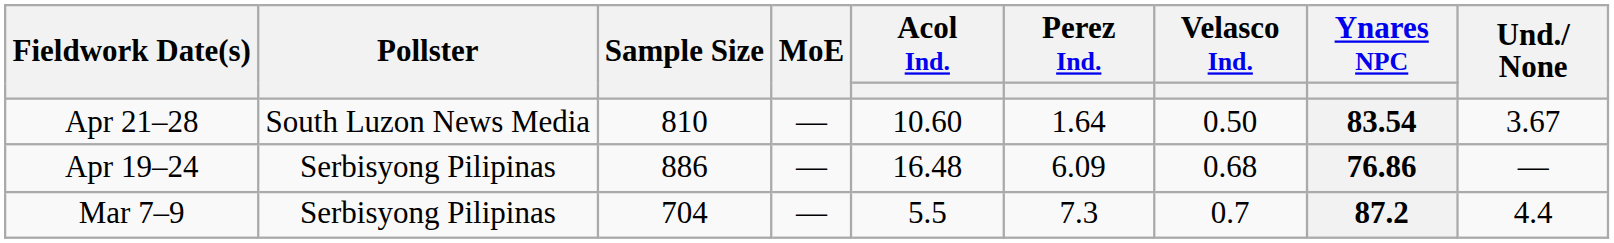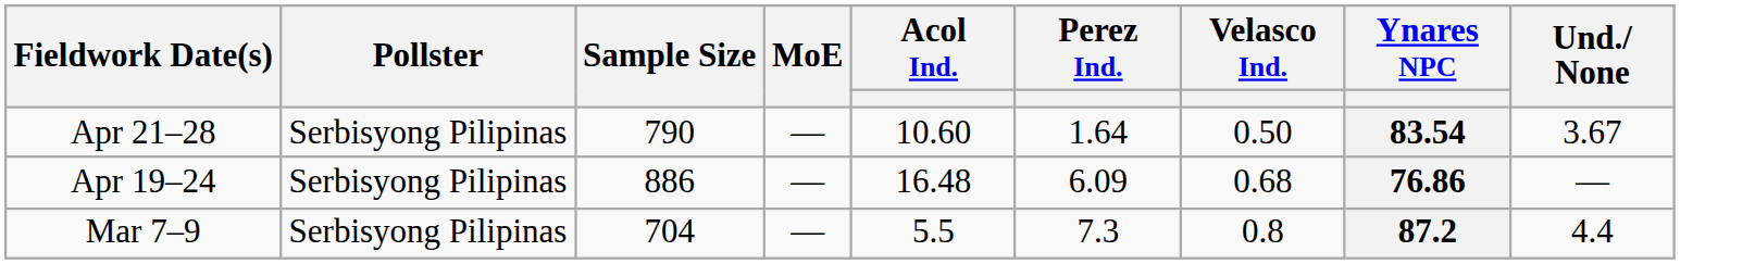Apr 21–28 | Pollster: South Luzon News Media -> Serbisyong Pilipinas
Apr 21–28 | Sample Size: 810 -> 790
Mar 7–9 | Velasco Ind.: 0.7 -> 0.8
